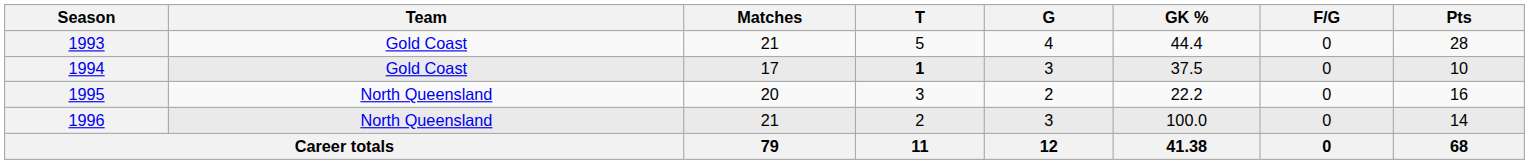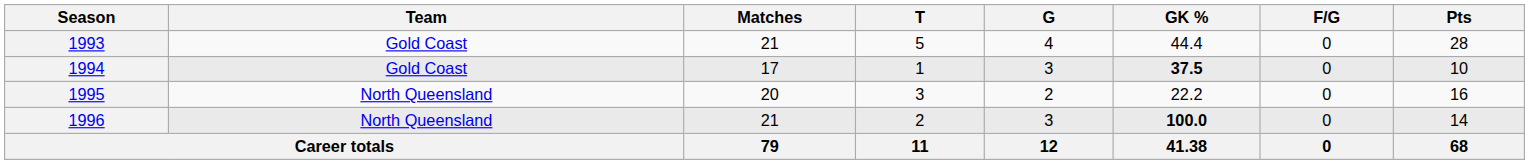1994 | T: bold -> normal
1994 | GK %: normal -> bold
1996 | GK %: normal -> bold
